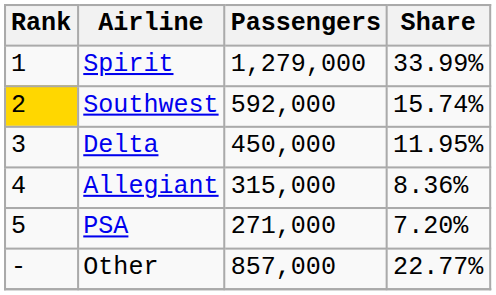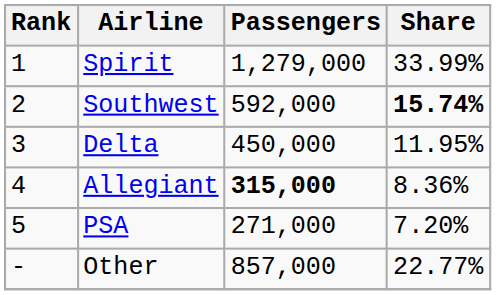Southwest | Rank: gold background -> no background
Southwest | Share: normal -> bold
Allegiant | Passengers: normal -> bold
